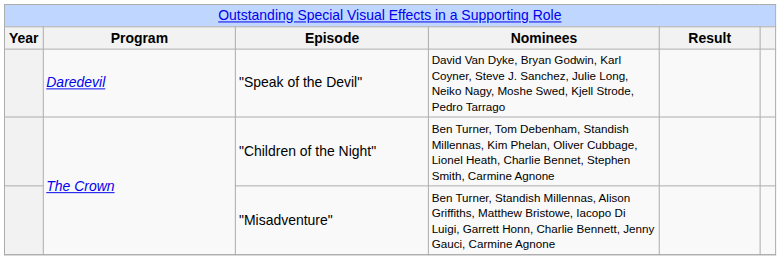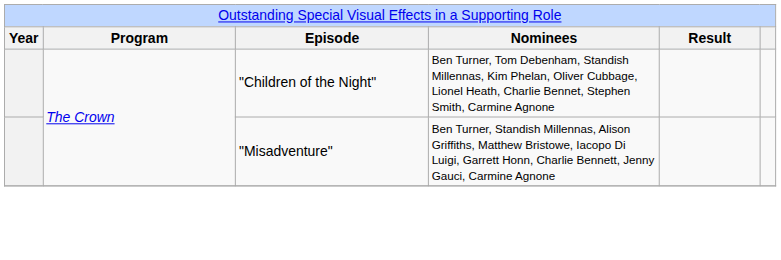- row: Daredevil | "Speak of the Devil" | David Van Dyke, Bryan Godwin, Karl Coyner, Steve J. Sanchez, Julie Long, Neiko Nagy, Moshe Swed, Kjell Strode, Pedro Tarrago
